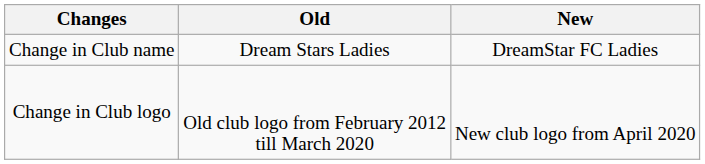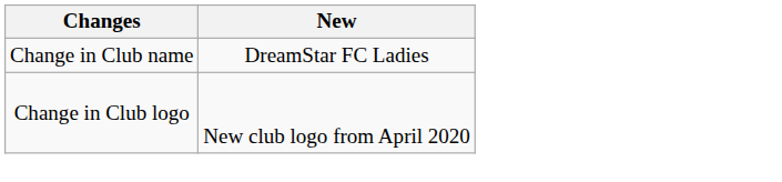- column: Old | Dream Stars Ladies | Old club logo from February 2012 till March 2020
